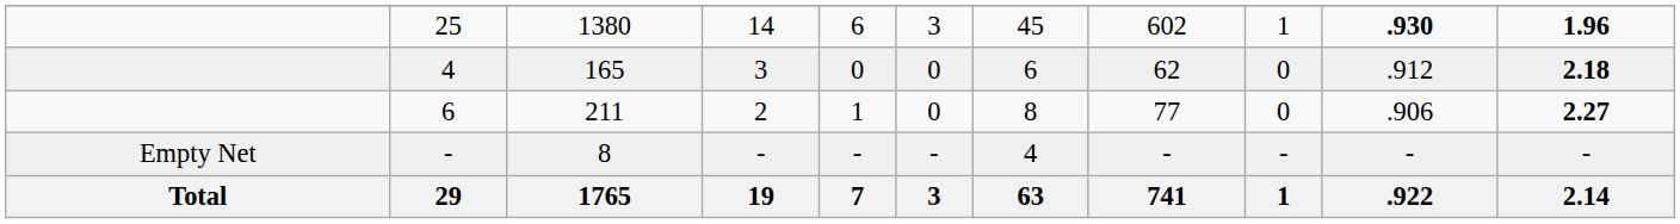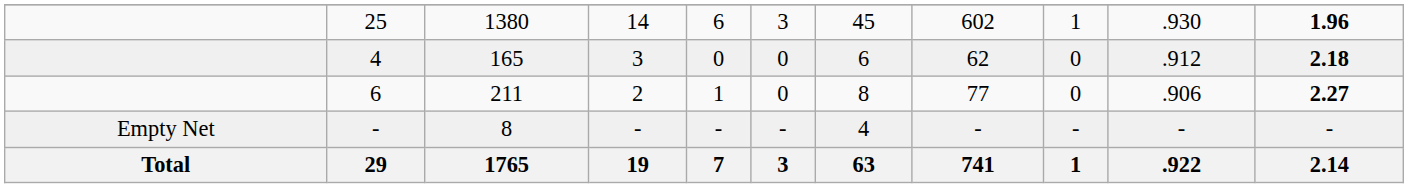25 | column 10: bold -> normal
